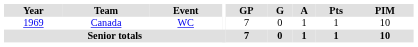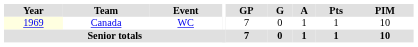Canada | Year: no background -> lightyellow background
